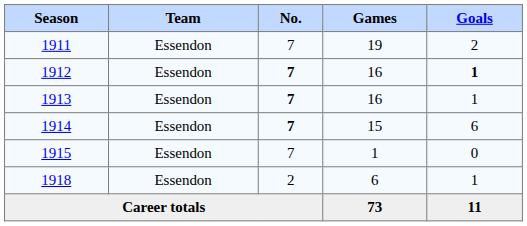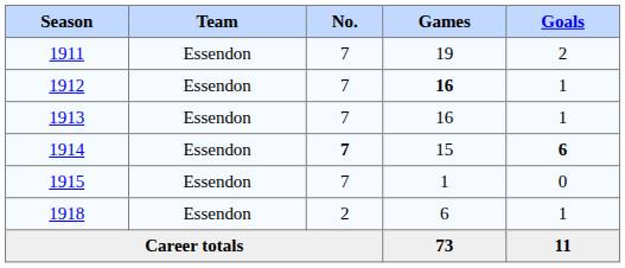1912 | No.: bold -> normal
1912 | Games: normal -> bold
1912 | Goals: bold -> normal
1913 | No.: bold -> normal
1914 | Goals: normal -> bold
